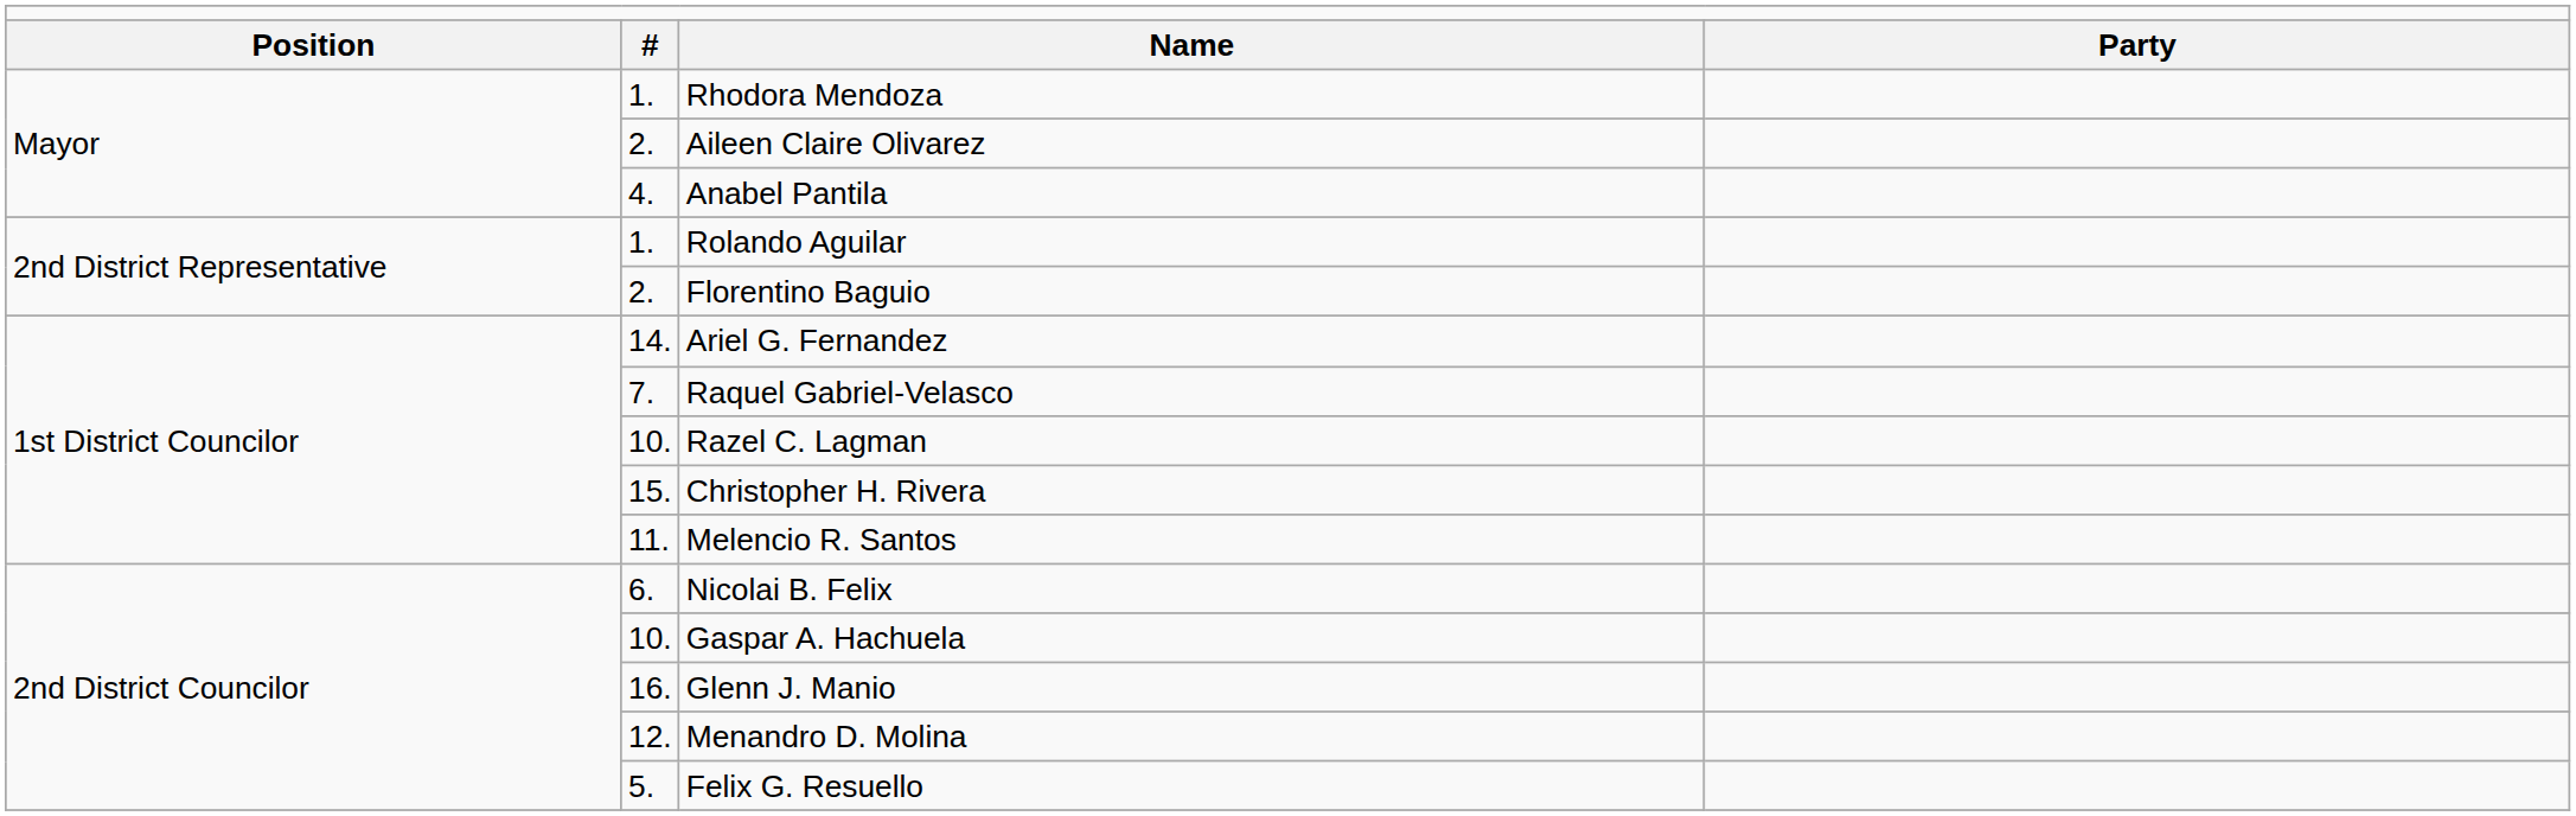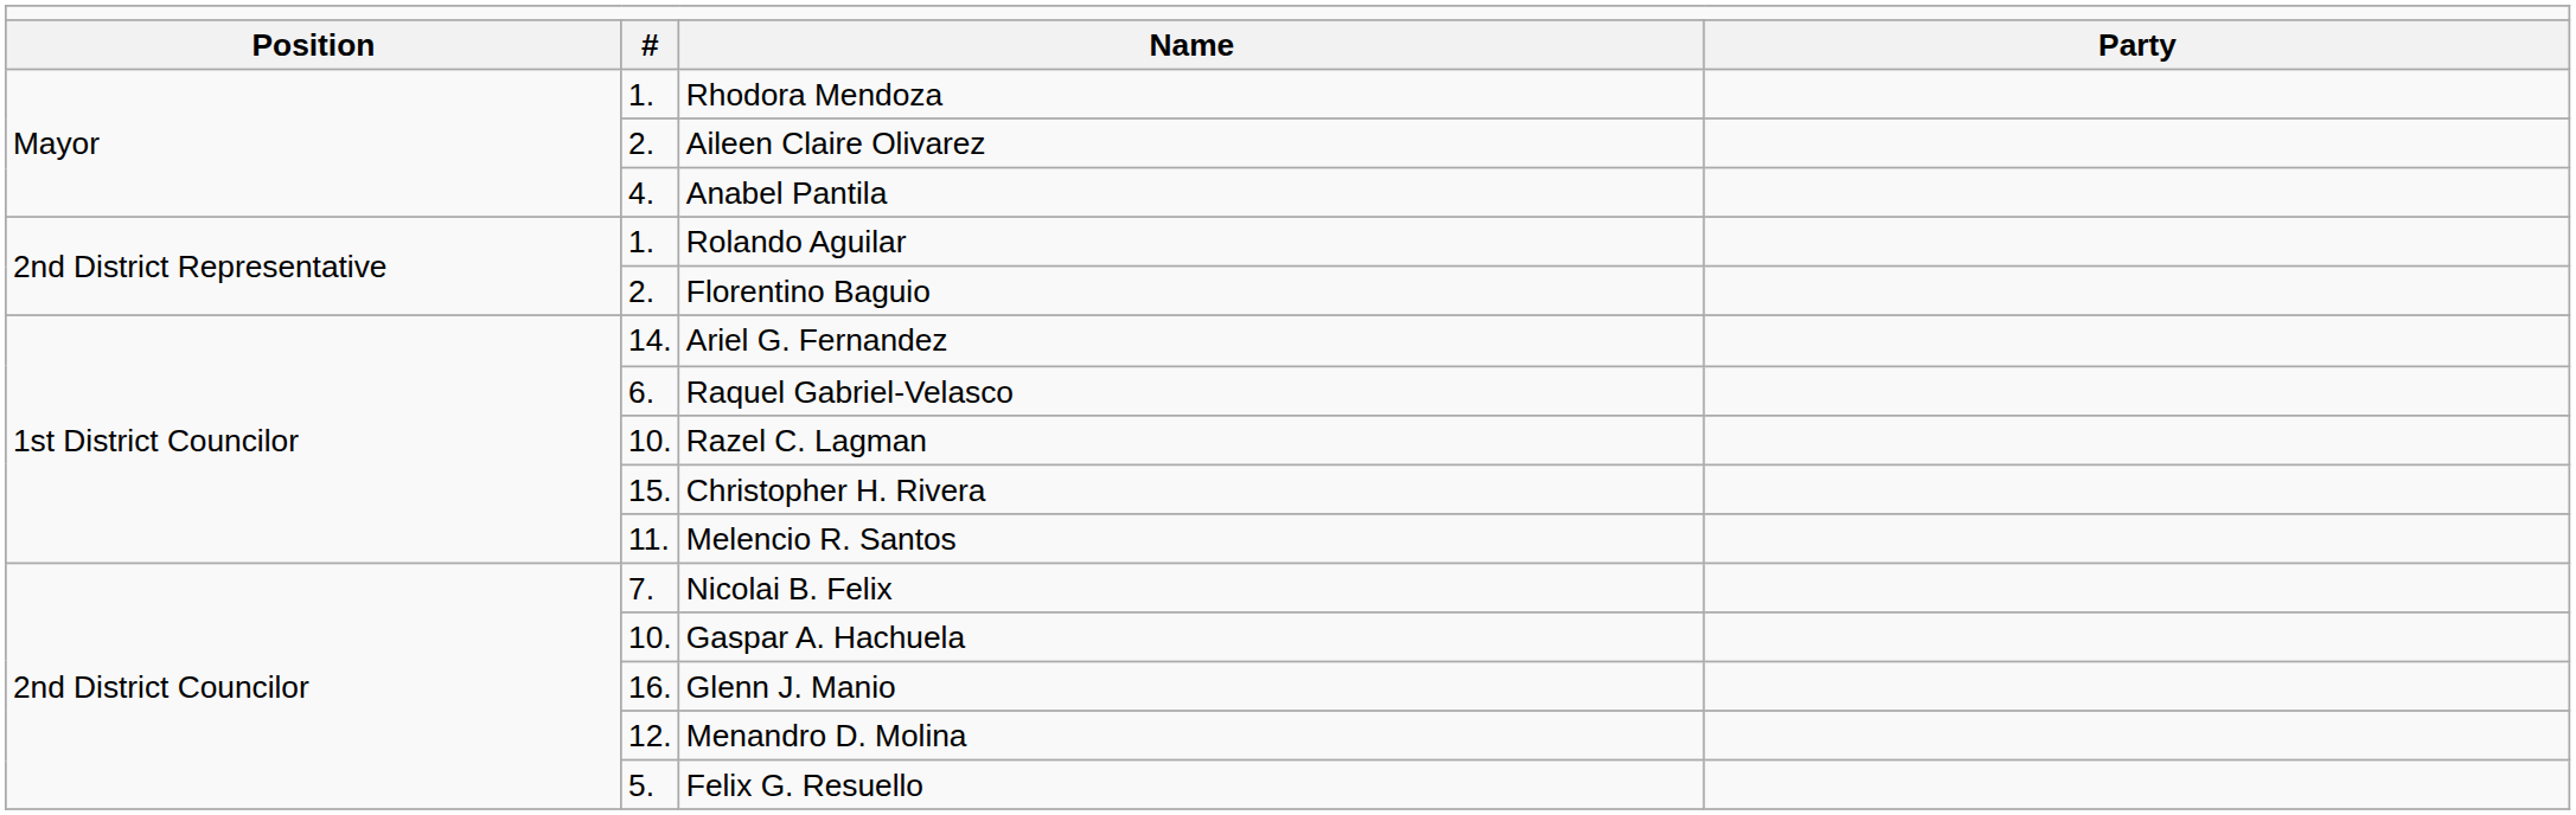Raquel Gabriel-Velasco | column 2: 7. -> 6.
Nicolai B. Felix | column 2: 6. -> 7.
